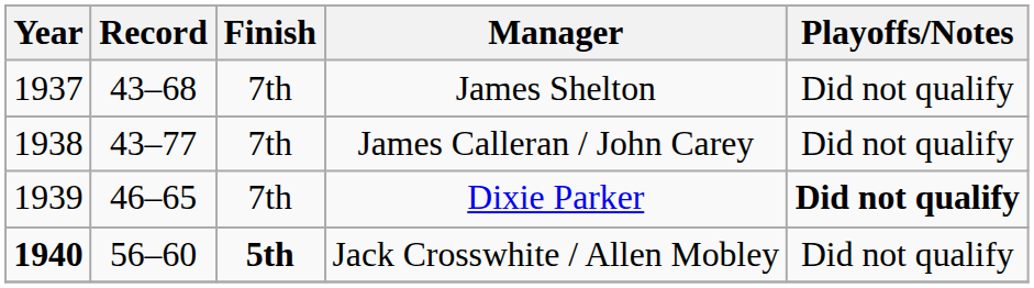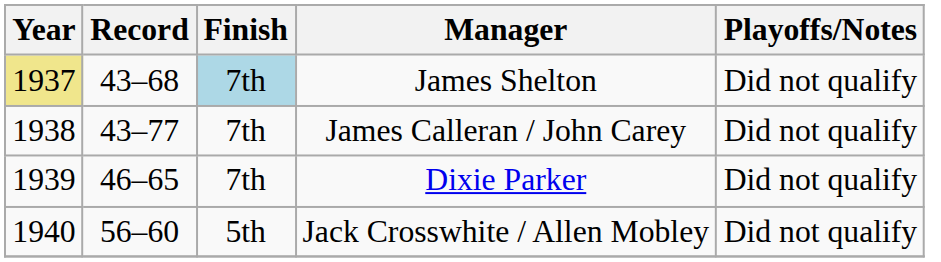James Shelton | Year: no background -> khaki background
James Shelton | Finish: no background -> lightblue background
Dixie Parker | Playoffs/Notes: bold -> normal
Jack Crosswhite / Allen Mobley | Year: bold -> normal
Jack Crosswhite / Allen Mobley | Finish: bold -> normal
